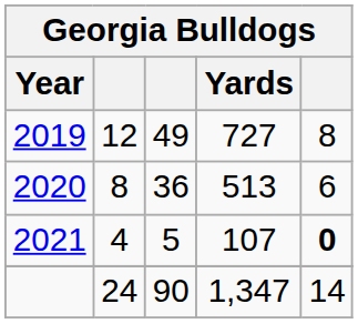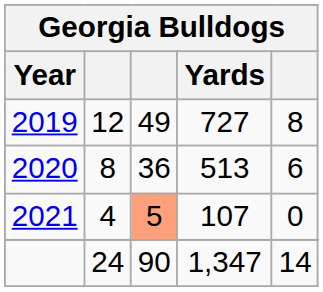2021 | column 3: no background -> lightsalmon background
2021 | column 5: bold -> normal
